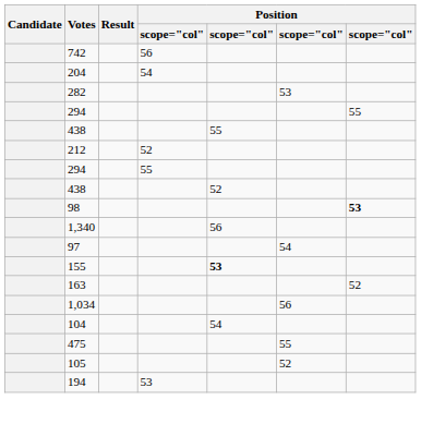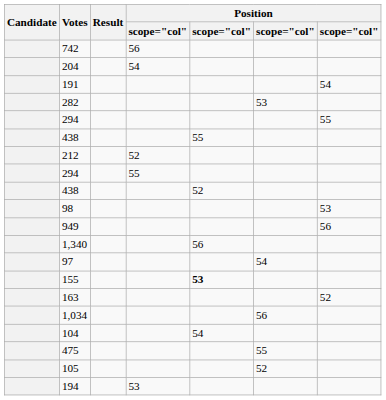+ row: 191 | 54
98 | column 7: bold -> normal
+ row: 949 | 56
